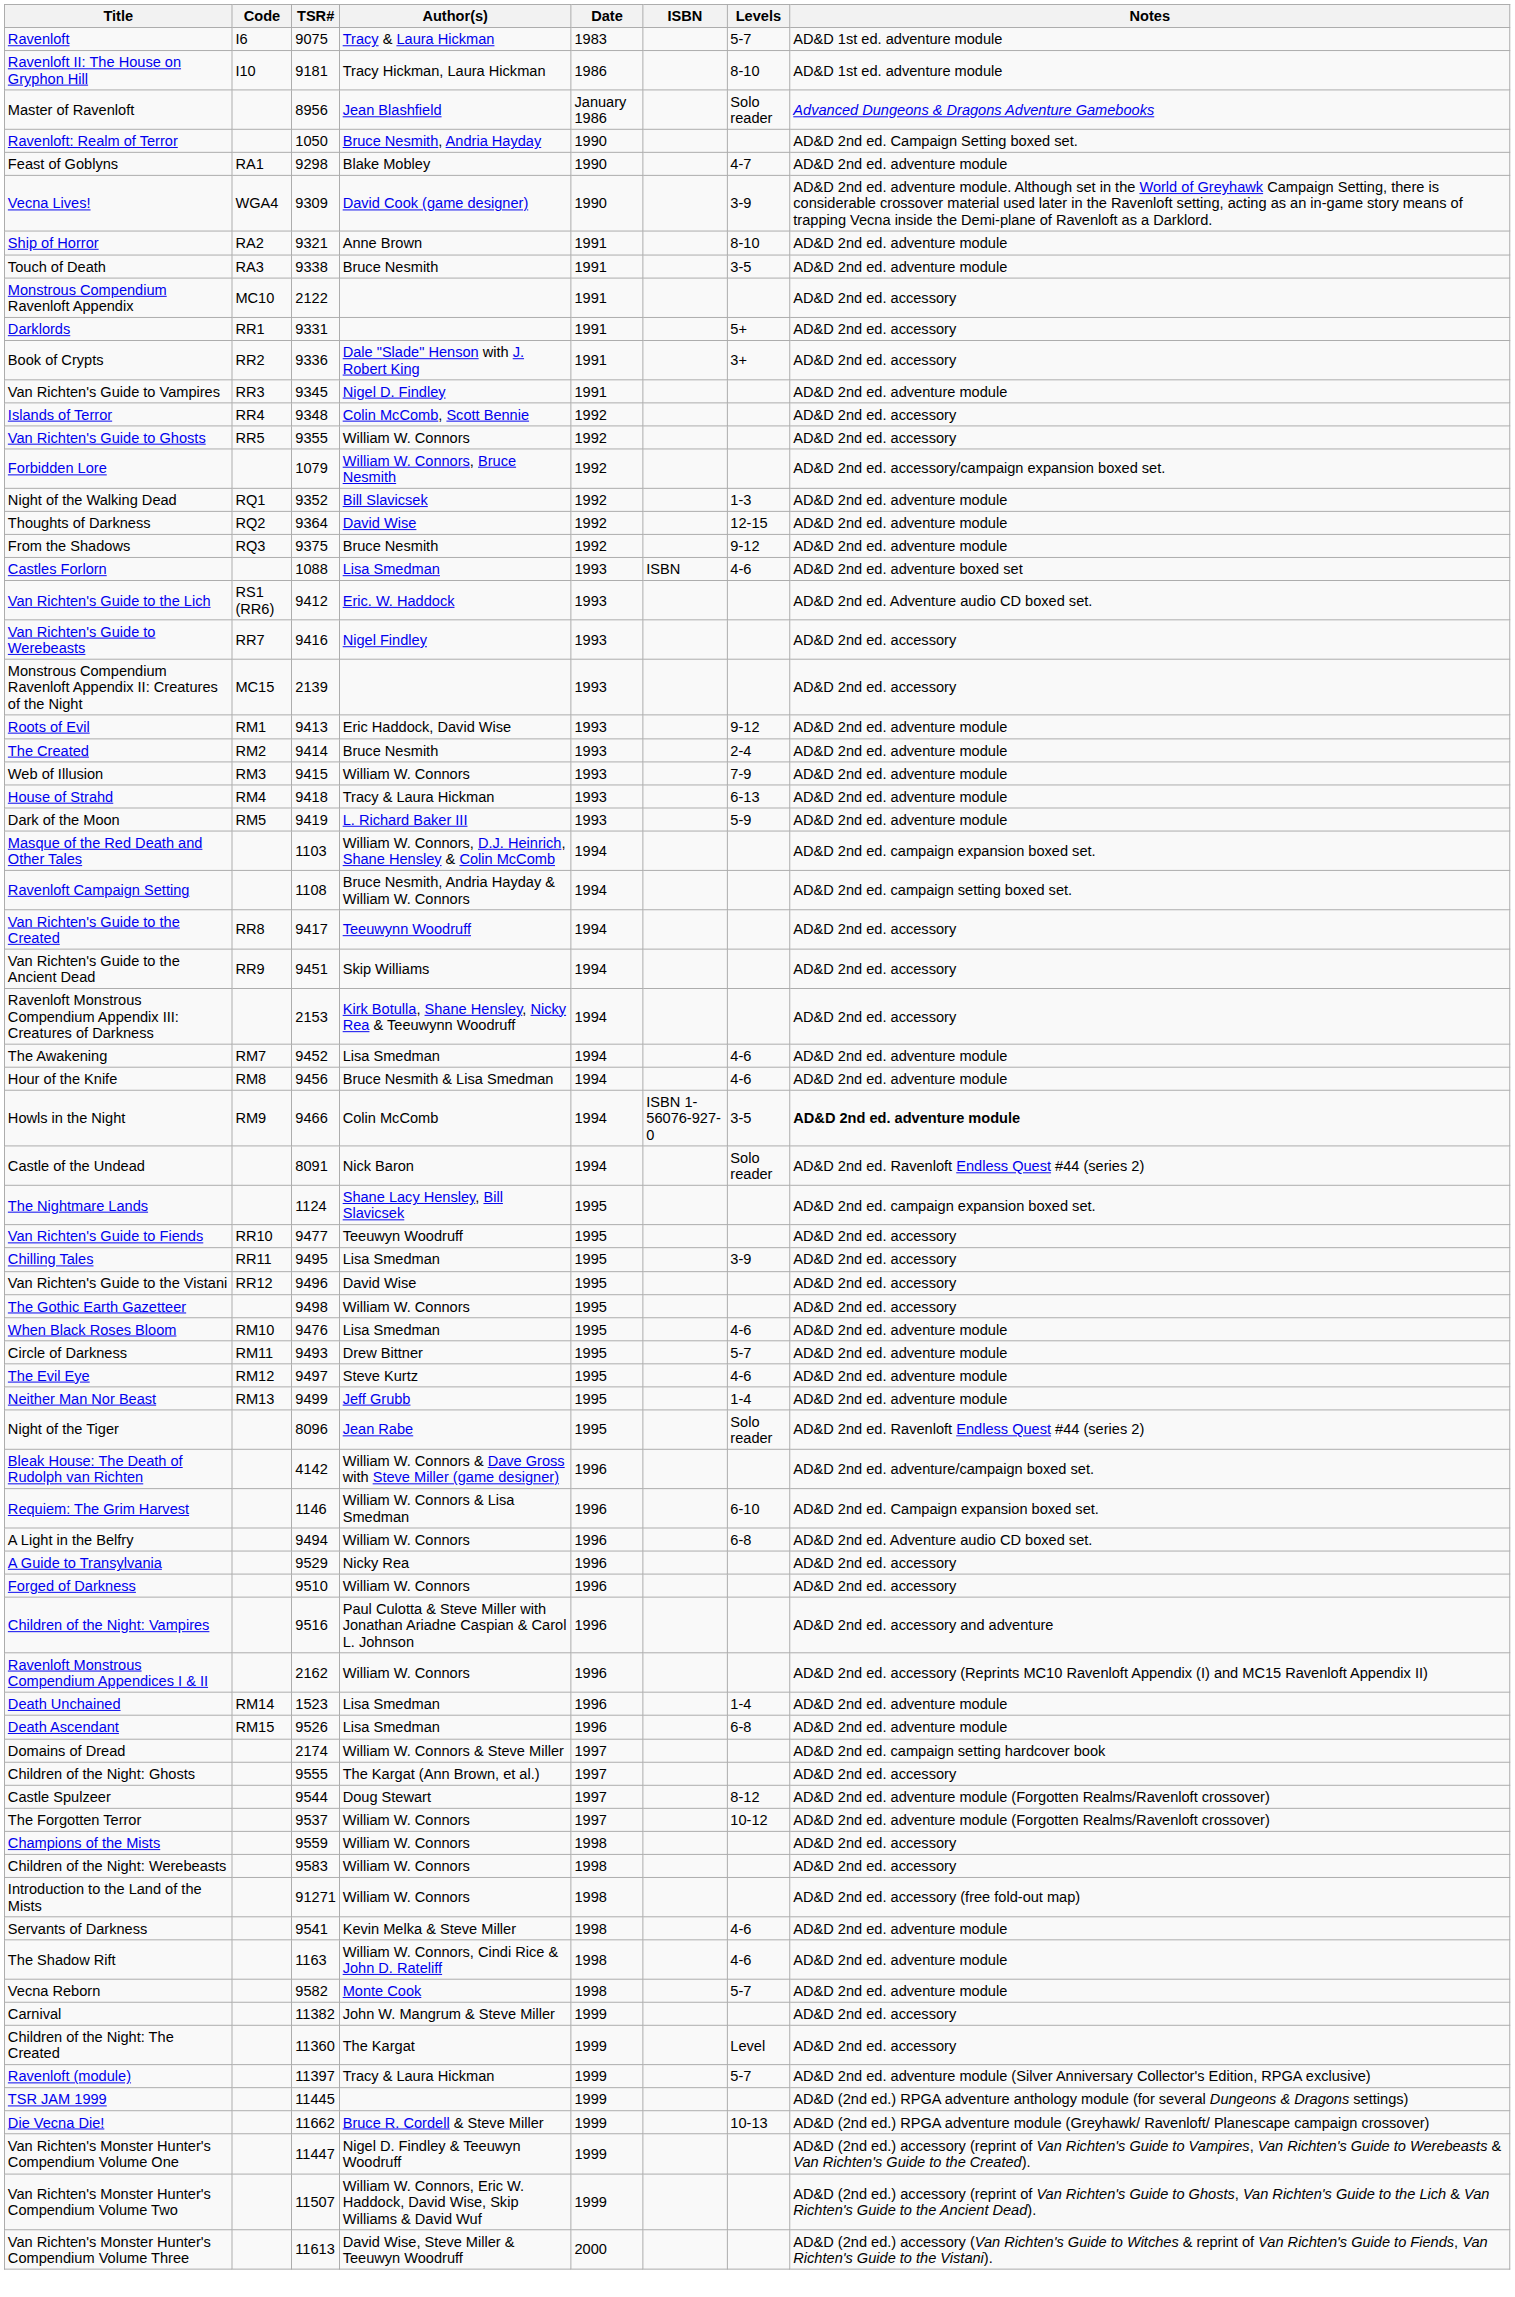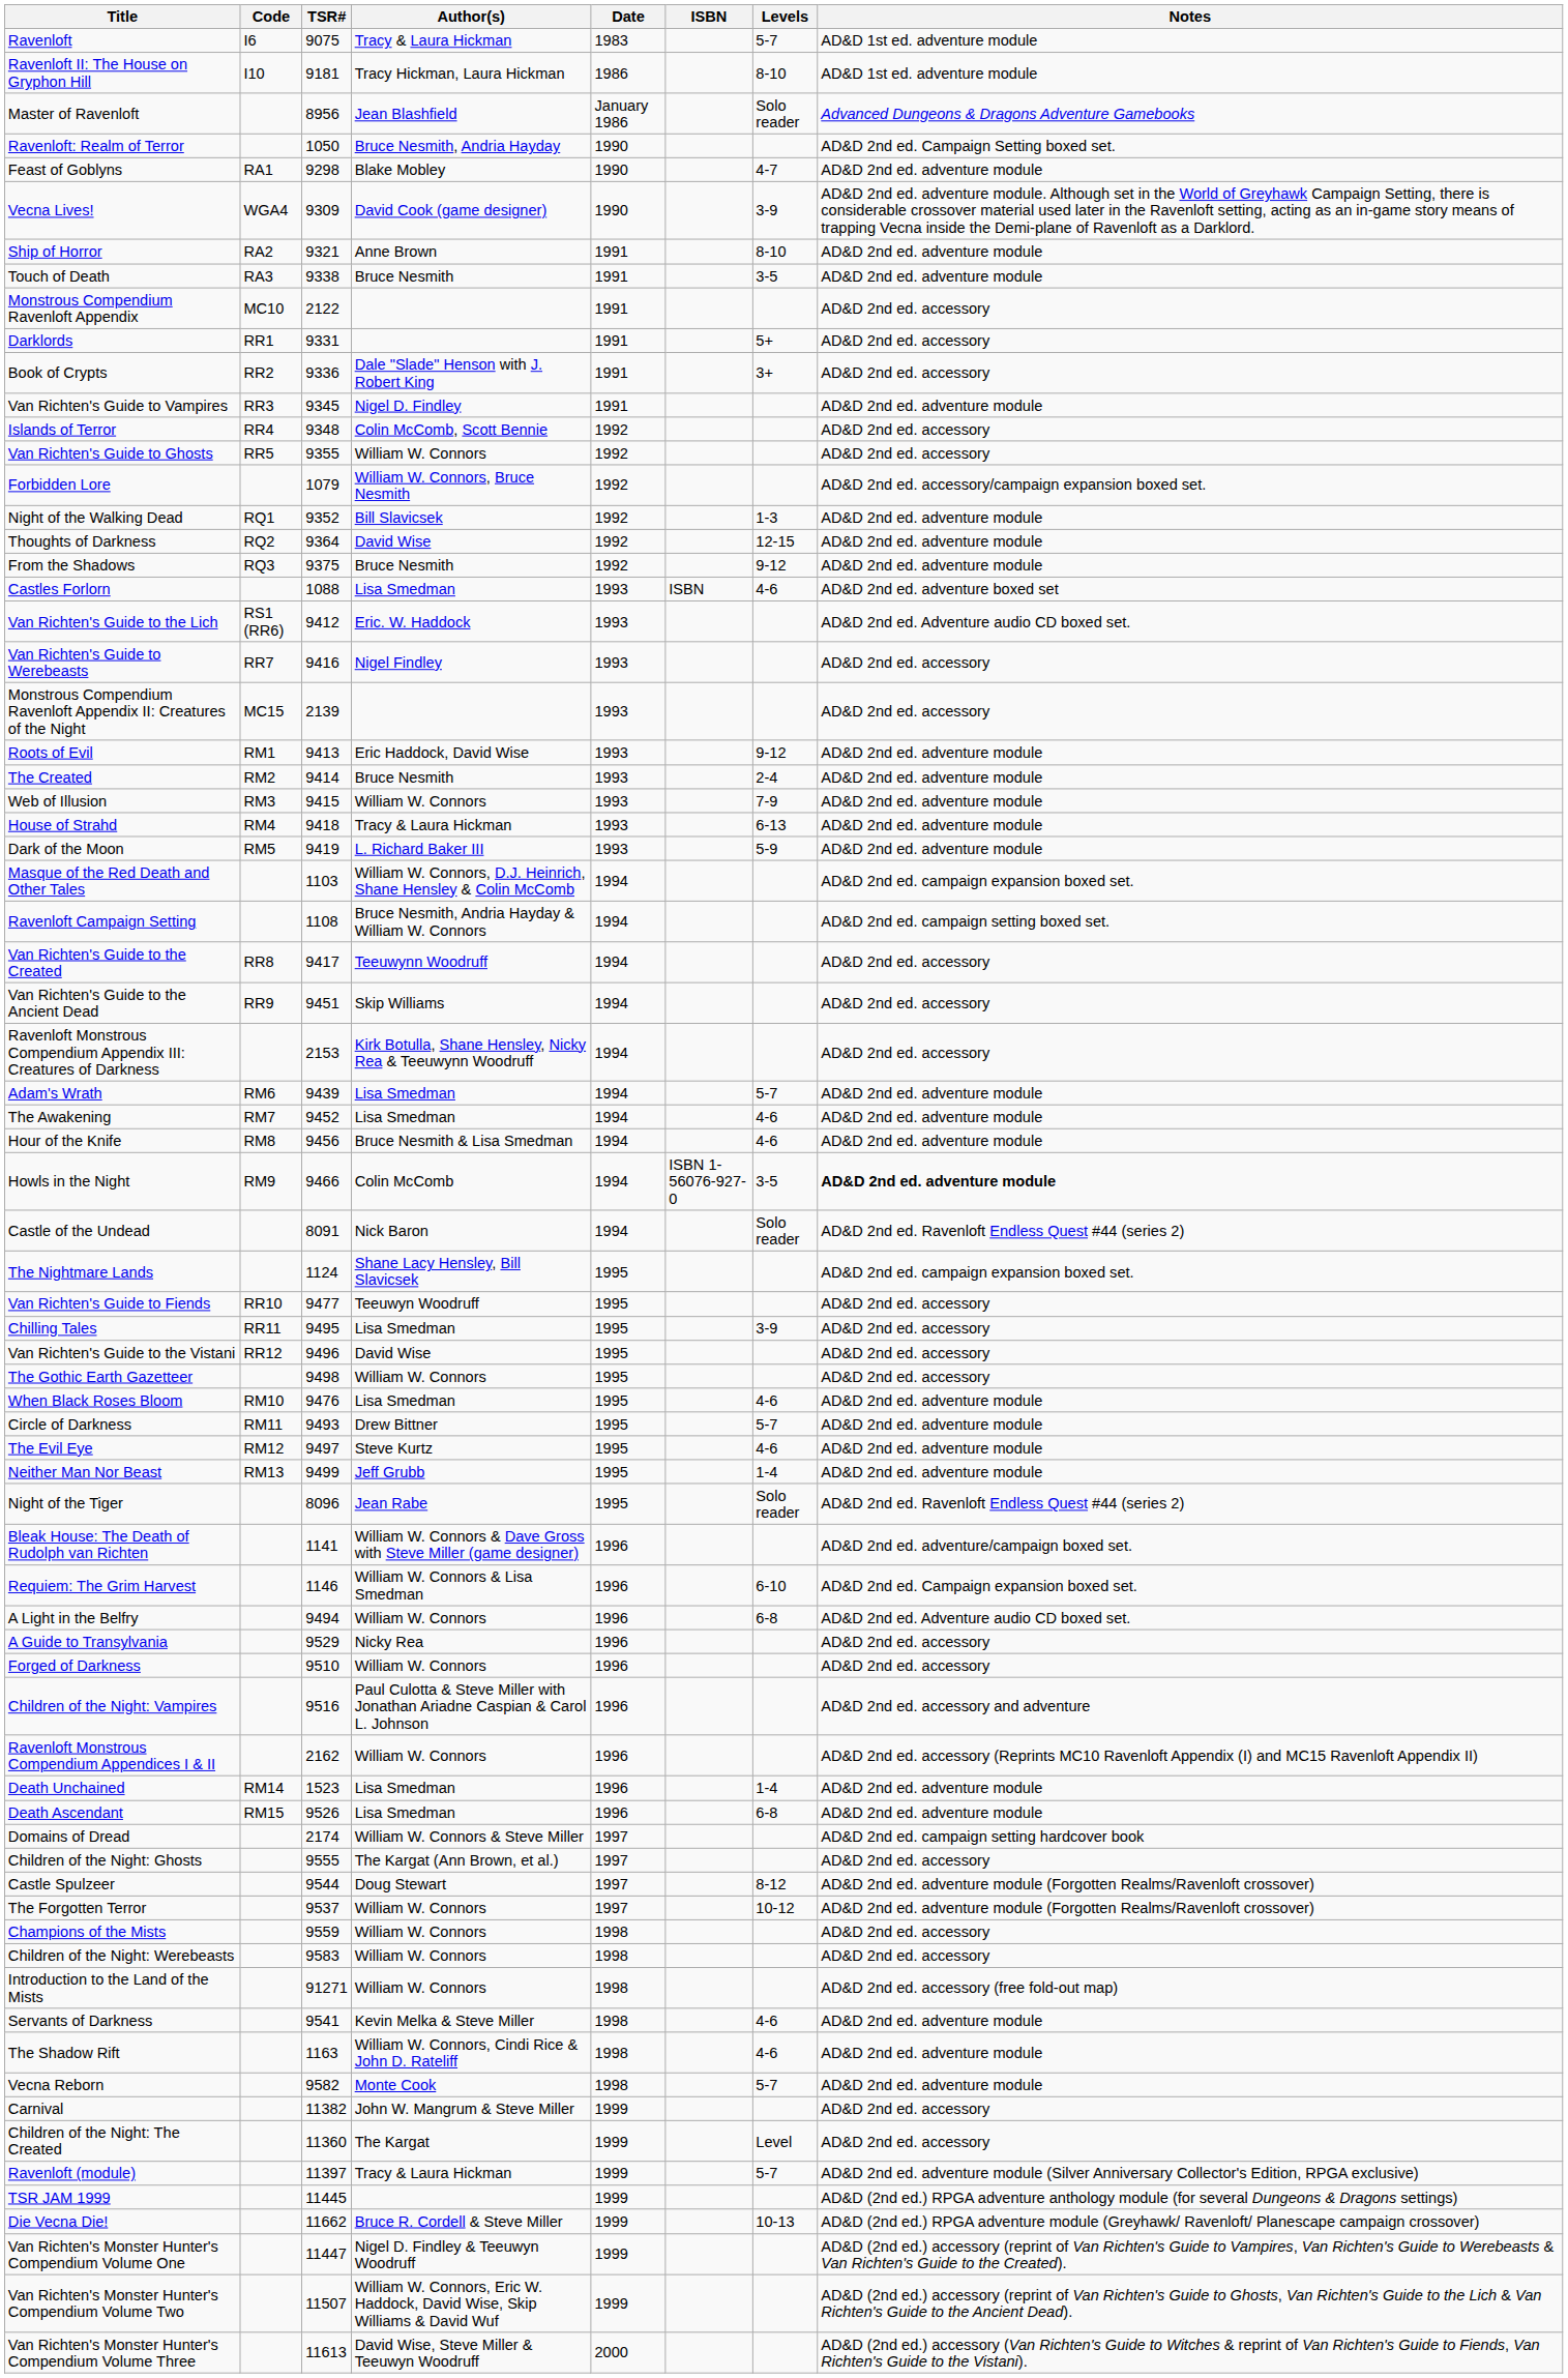+ row: Adam's Wrath | RM6 | 9439 | Lisa Smedman | 1994 | 5-7 | AD&D 2nd ed. adventure module
Bleak House: The Death of Rudolph van Richten | TSR#: 4142 -> 1141
